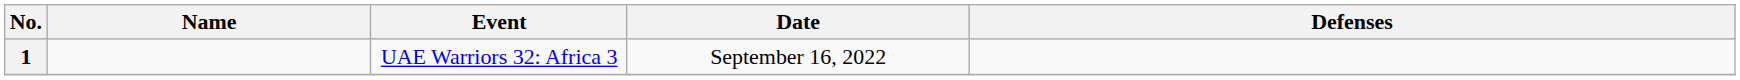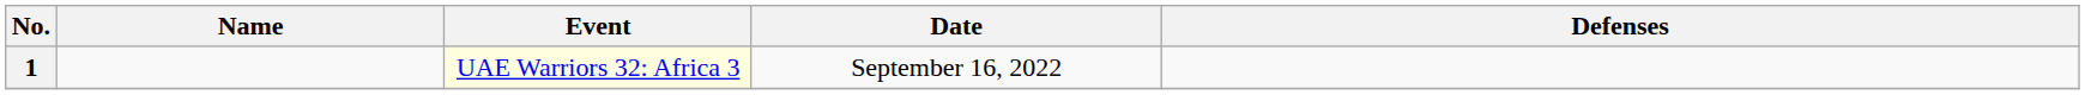1 | Event: no background -> lightyellow background
